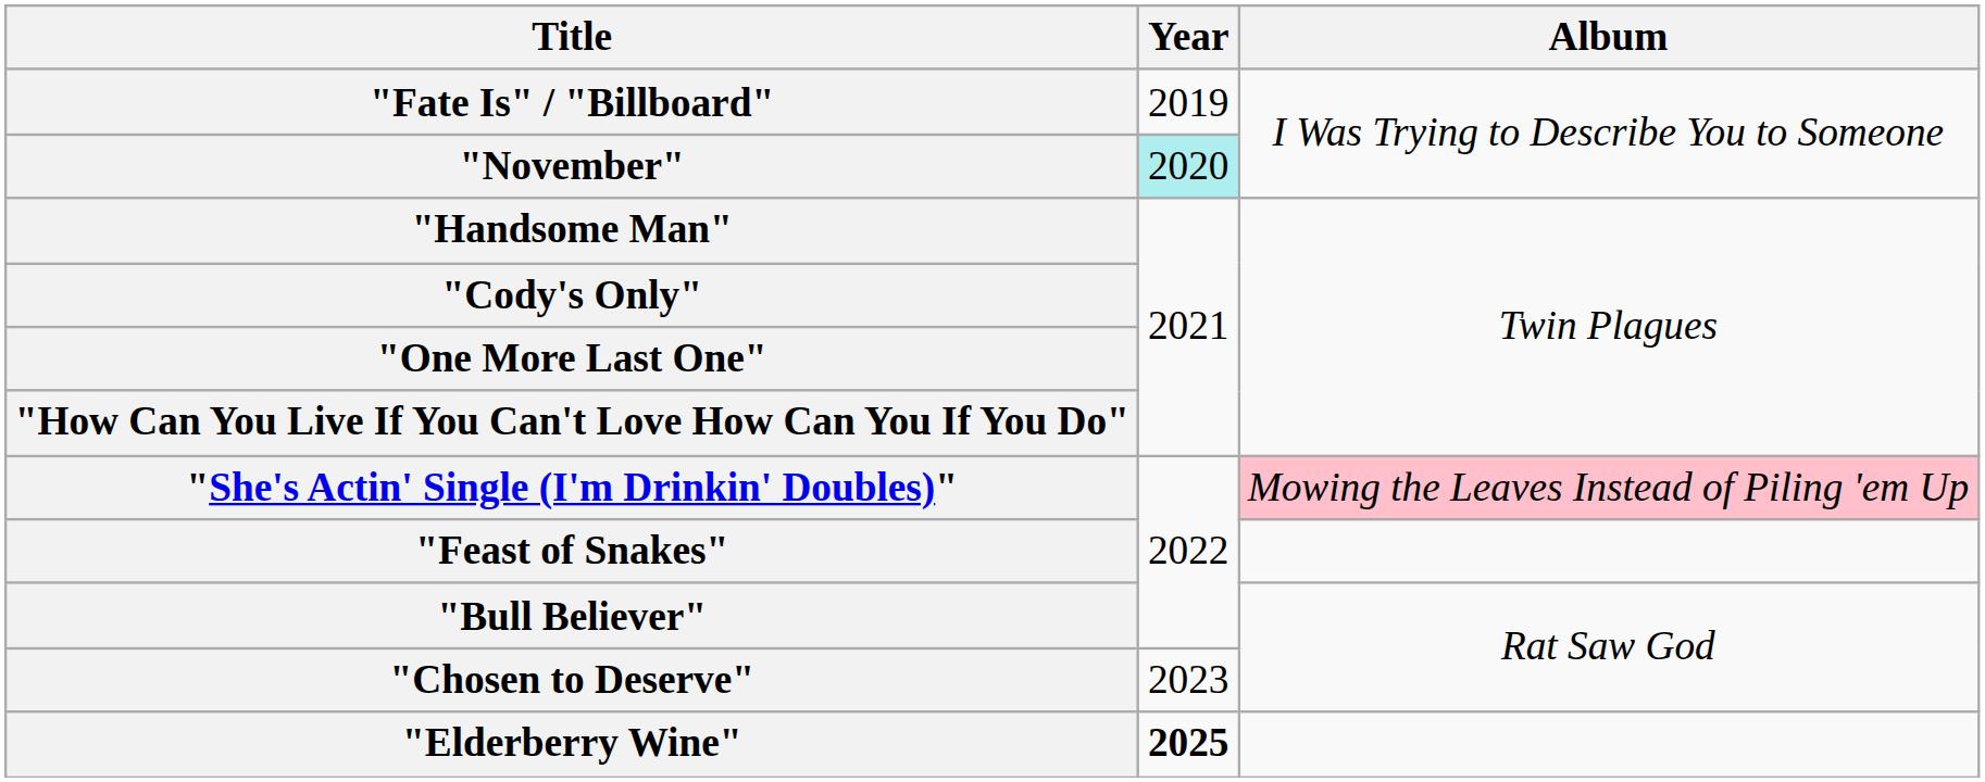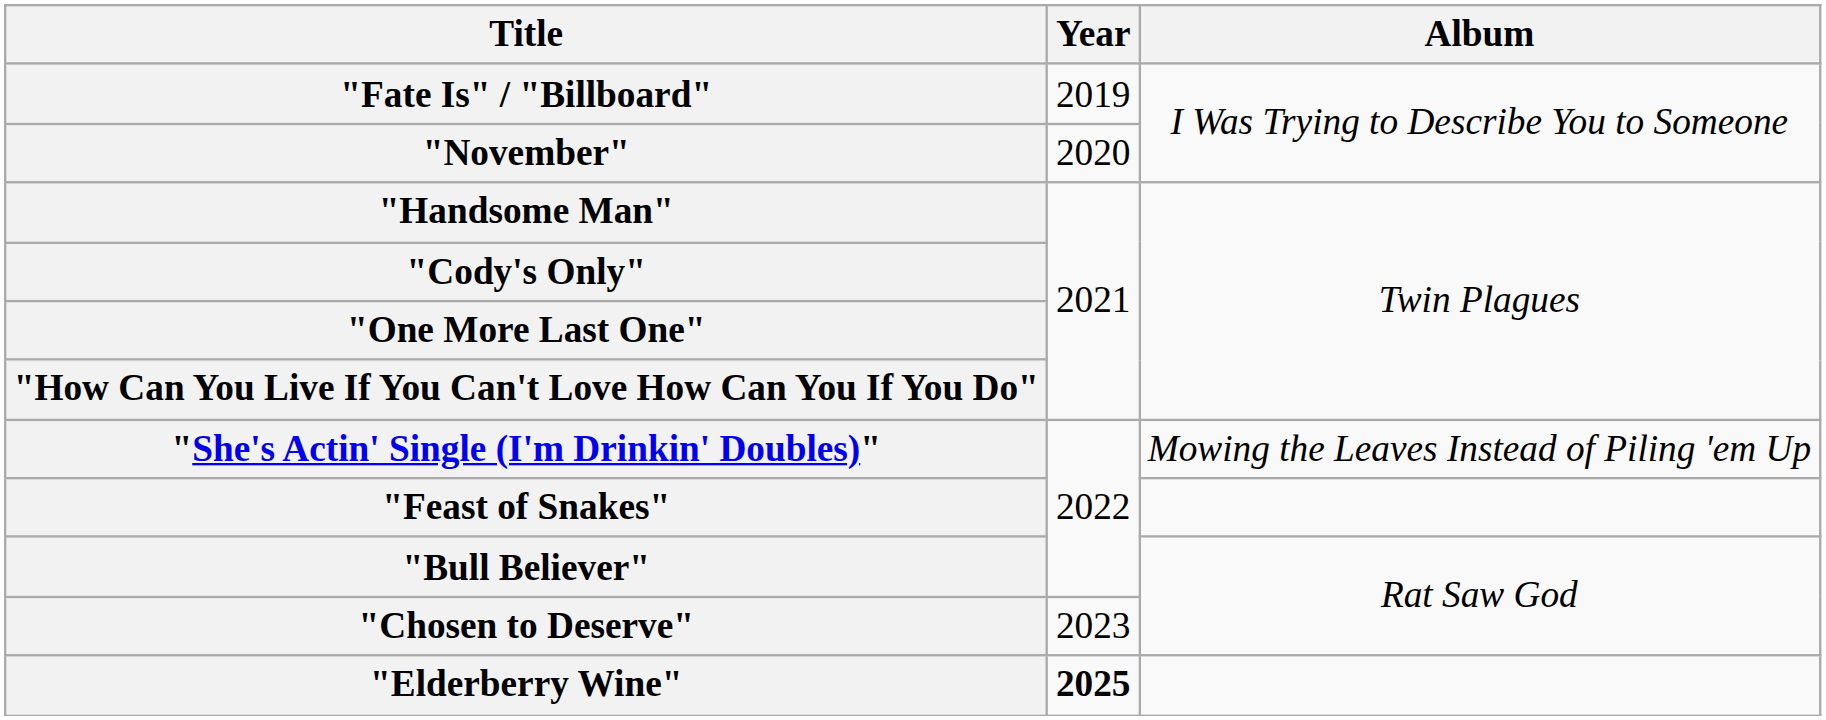"November" | Year: paleturquoise background -> no background
"She's Actin' Single (I'm Drinkin' Doubles)" | Album: pink background -> no background
